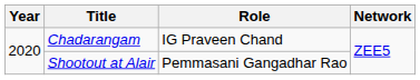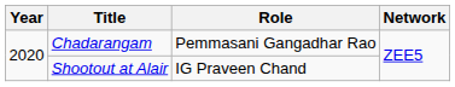Chadarangam | Role: IG Praveen Chand -> Pemmasani Gangadhar Rao
Shootout at Alair | Role: Pemmasani Gangadhar Rao -> IG Praveen Chand
